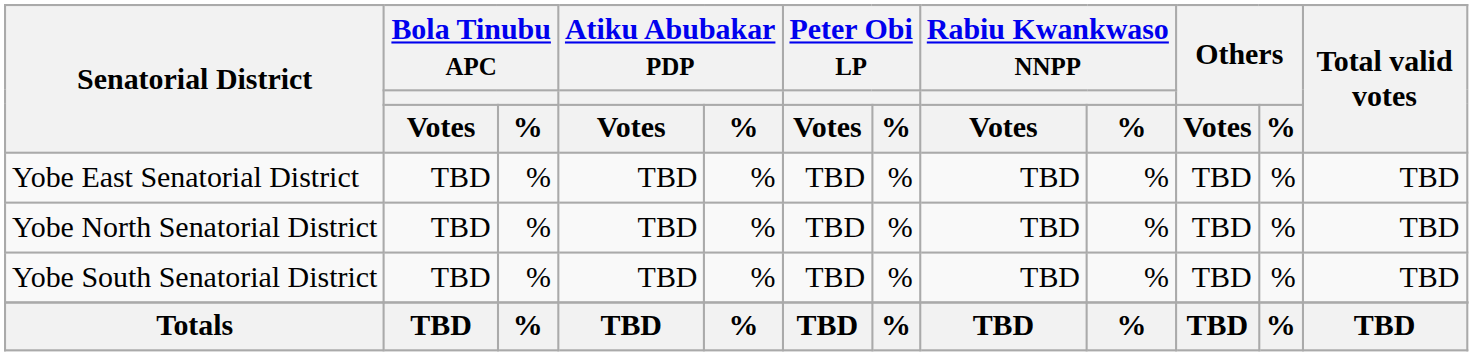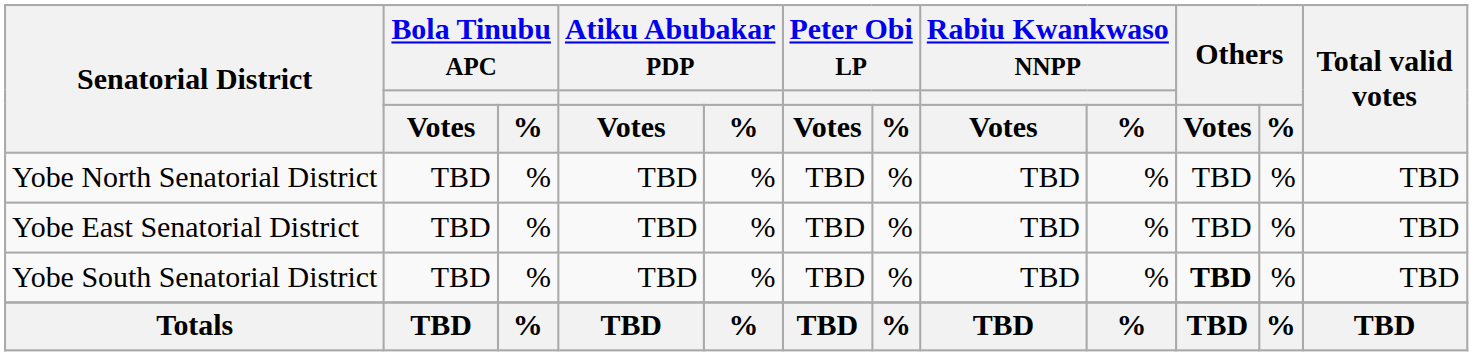rows swapped: Yobe East Senatorial District <-> Yobe North Senatorial District
Yobe South Senatorial District | Others / Votes: normal -> bold
